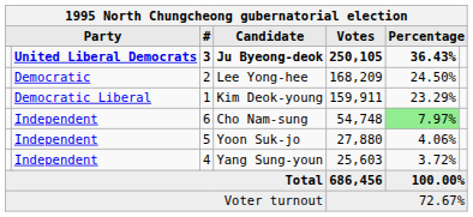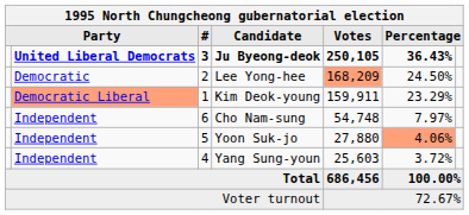Lee Yong-hee | Votes: no background -> lightsalmon background
Kim Deok-young | column 2: no background -> lightsalmon background
Cho Nam-sung | column 6: lightgreen background -> no background
Yoon Suk-jo | column 6: no background -> lightsalmon background
